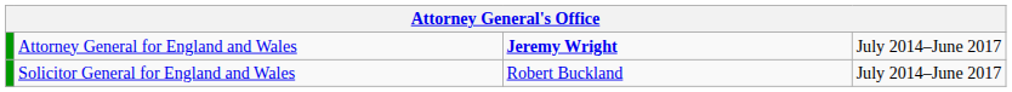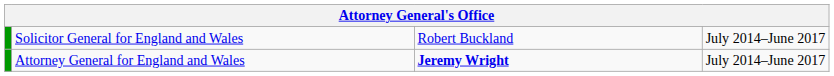rows swapped: Attorney General for England and Wales <-> Solicitor General for England and Wales
